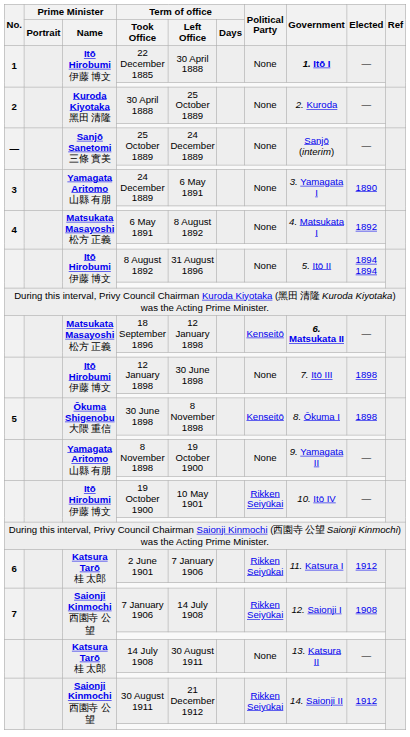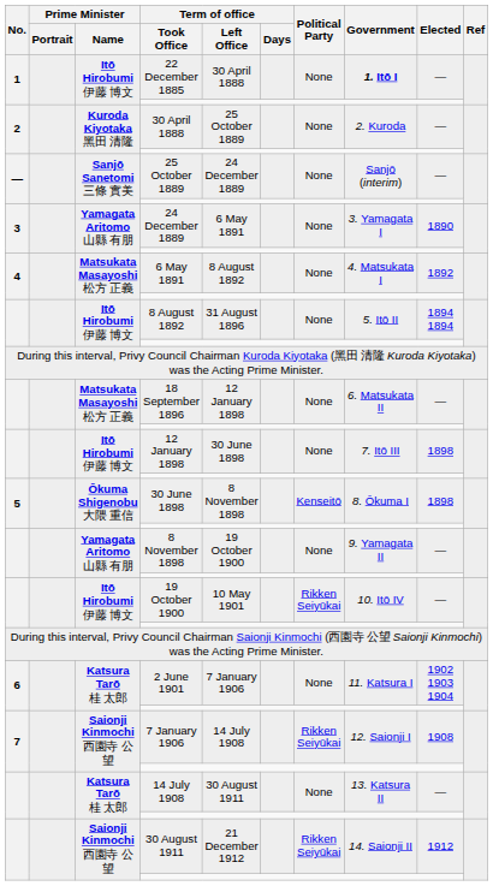18 September 1896 | Political Party: Kenseitō -> None
18 September 1896 | Government: bold -> normal
2 June 1901 | Political Party: Rikken Seiyūkai -> None
2 June 1901 | Elected: 1912 -> 1902 1903 1904
